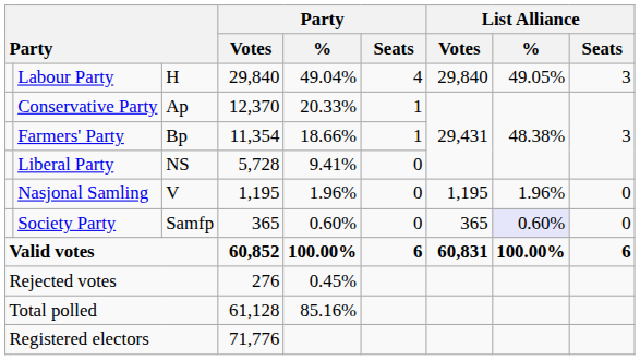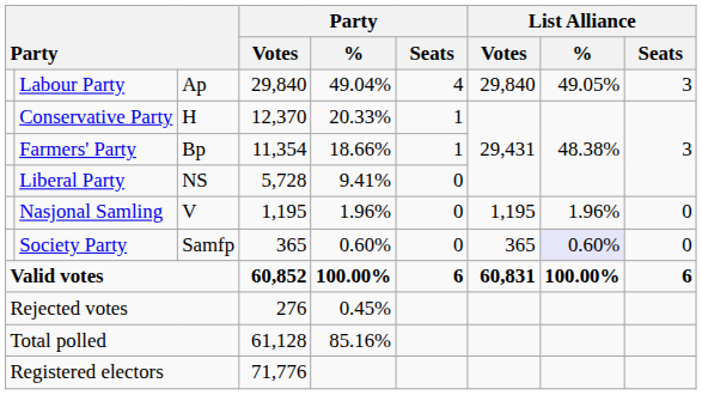Labour Party | column 3: H -> Ap
Conservative Party | column 3: Ap -> H
